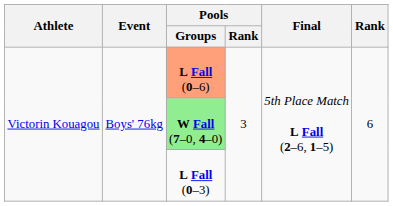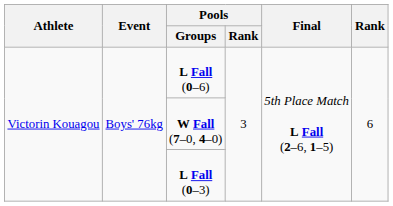L Fall (0–6) | Pools / Groups: lightsalmon background -> no background
W Fall (7–0, 4–0) | Pools / Groups: lightgreen background -> no background
